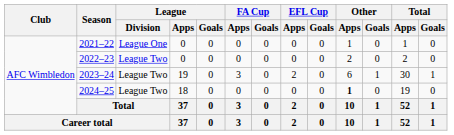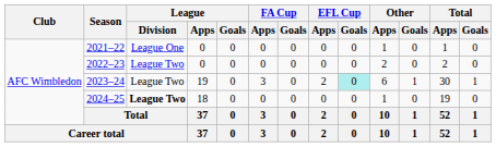2023–24 | EFL Cup / Goals: no background -> paleturquoise background
2024–25 | League / Division: normal -> bold
2024–25 | Other / Apps: bold -> normal
